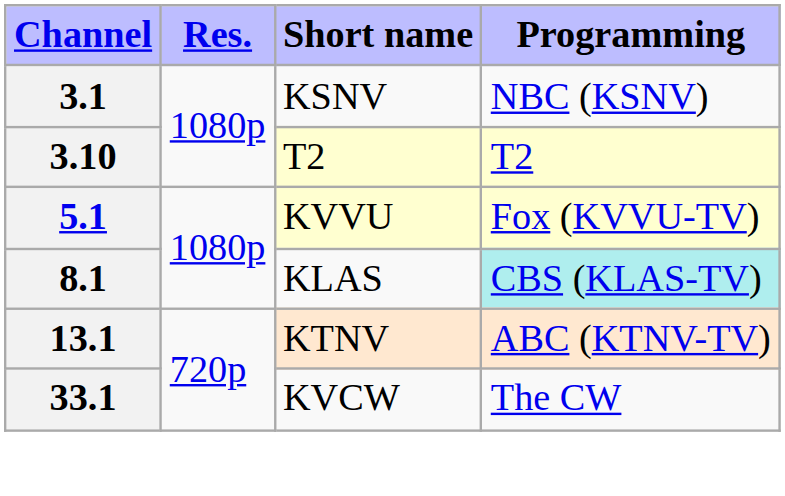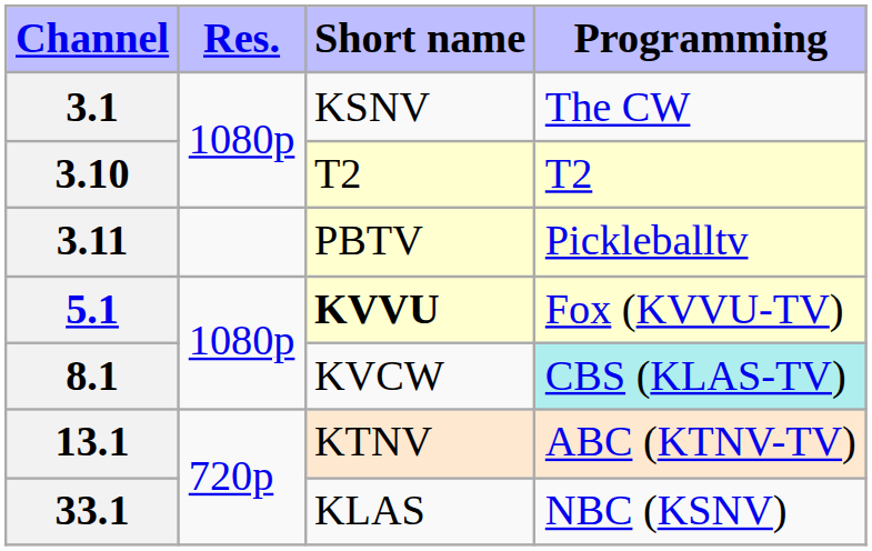3.1 | Programming: NBC (KSNV) -> The CW
+ row: 3.11 | PBTV | Pickleballtv
5.1 | Short name: normal -> bold
8.1 | Short name: KLAS -> KVCW
33.1 | Short name: KVCW -> KLAS
33.1 | Programming: The CW -> NBC (KSNV)
